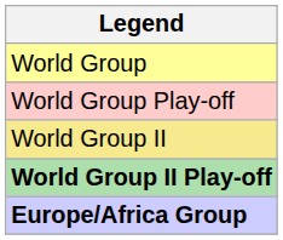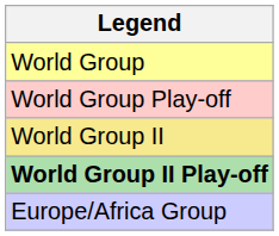row 6 | column 1: bold -> normal
